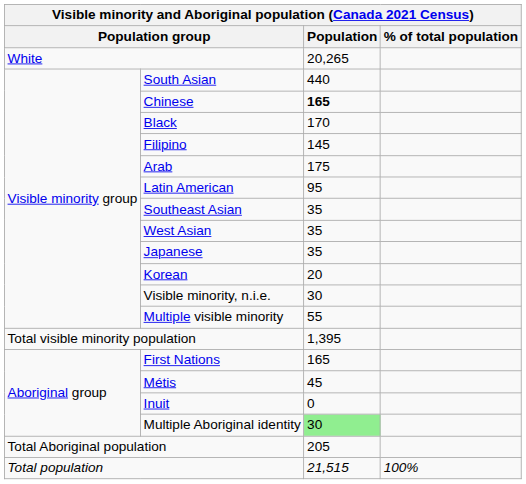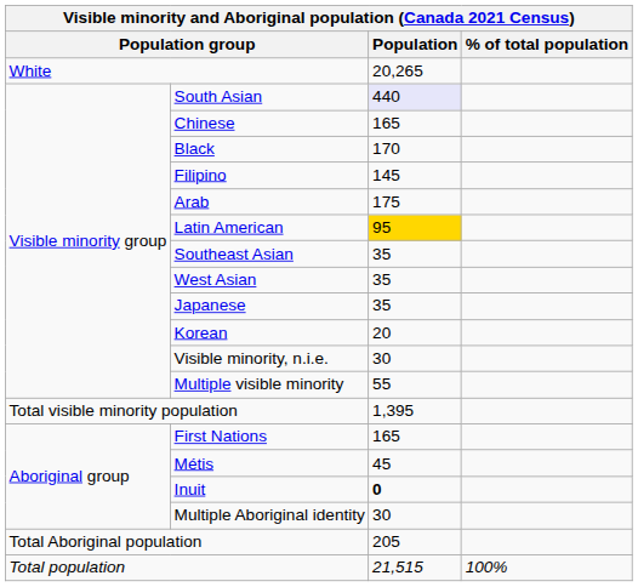South Asian | Population: no background -> lavender background
Chinese | Population: bold -> normal
Latin American | Population: no background -> gold background
Inuit | Population: normal -> bold
Multiple Aboriginal identity | Population: lightgreen background -> no background
